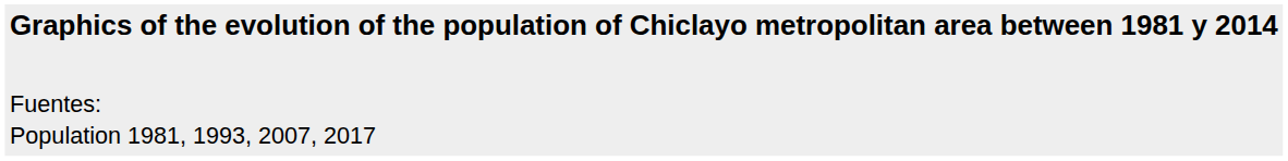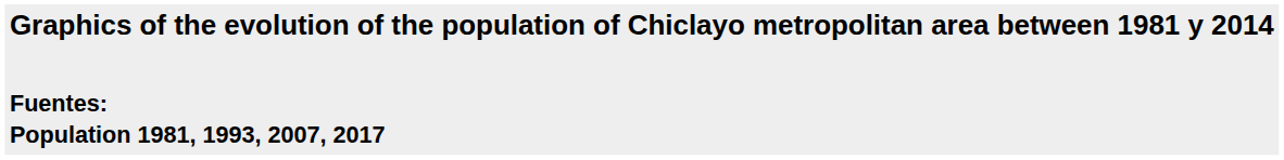row 2 | column 1: normal -> bold
